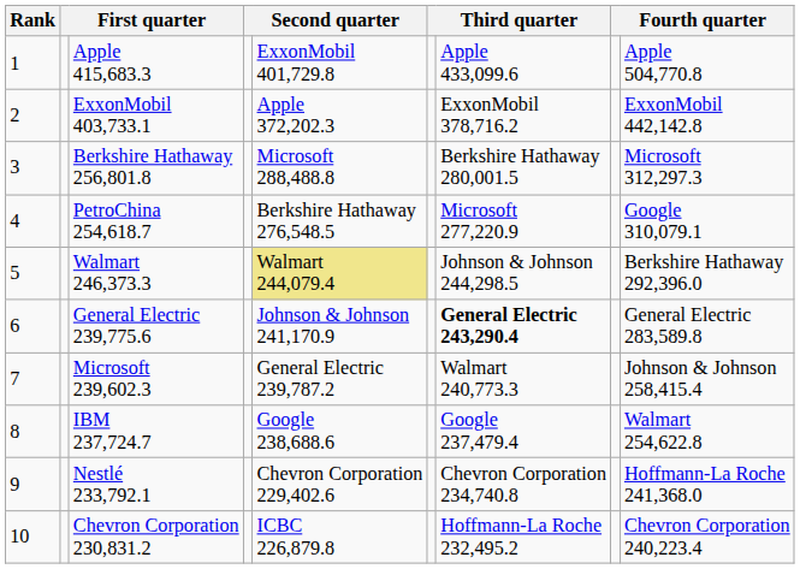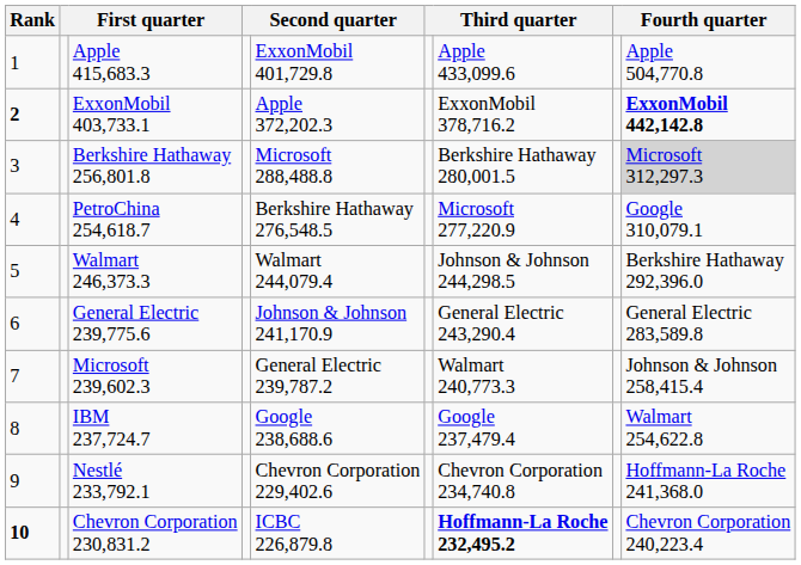ExxonMobil 403,733.1 | Rank: normal -> bold
ExxonMobil 403,733.1 | column 9: normal -> bold
Berkshire Hathaway 256,801.8 | column 9: no background -> lightgrey background
Walmart 246,373.3 | column 5: khaki background -> no background
General Electric 239,775.6 | column 7: bold -> normal
Chevron Corporation 230,831.2 | Rank: normal -> bold
Chevron Corporation 230,831.2 | column 7: normal -> bold
